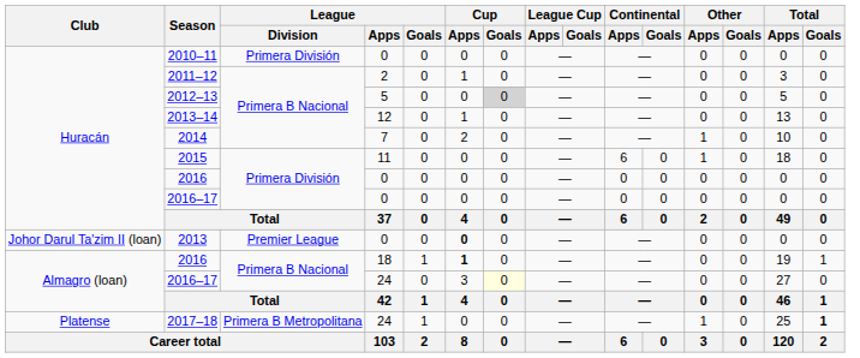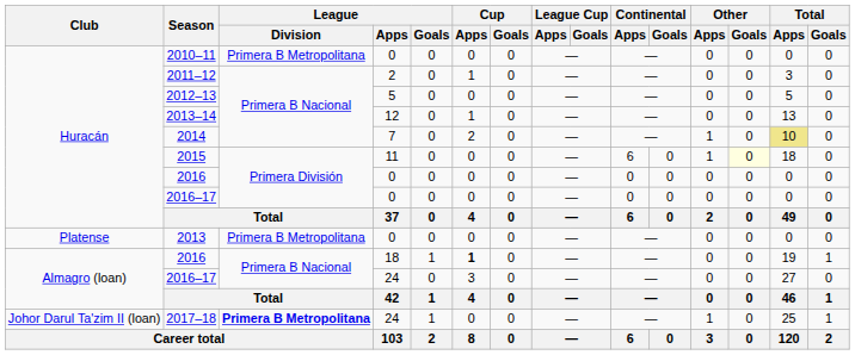2010–11 | League / Division: Primera División -> Primera B Metropolitana
2012–13 | Cup / Goals: lightgrey background -> no background
2014 | Total / Apps: no background -> khaki background
2015 | Other / Goals: no background -> lightyellow background
2013 | Club: Johor Darul Ta'zim II (loan) -> Platense
2013 | League / Division: Premier League -> Primera B Metropolitana
2013 | Cup / Apps: bold -> normal
2016–17 / 24 | Cup / Goals: lightyellow background -> no background
2017–18 | Club: Platense -> Johor Darul Ta'zim II (loan)
2017–18 | League / Division: normal -> bold
2017–18 | Total / Goals: bold -> normal
